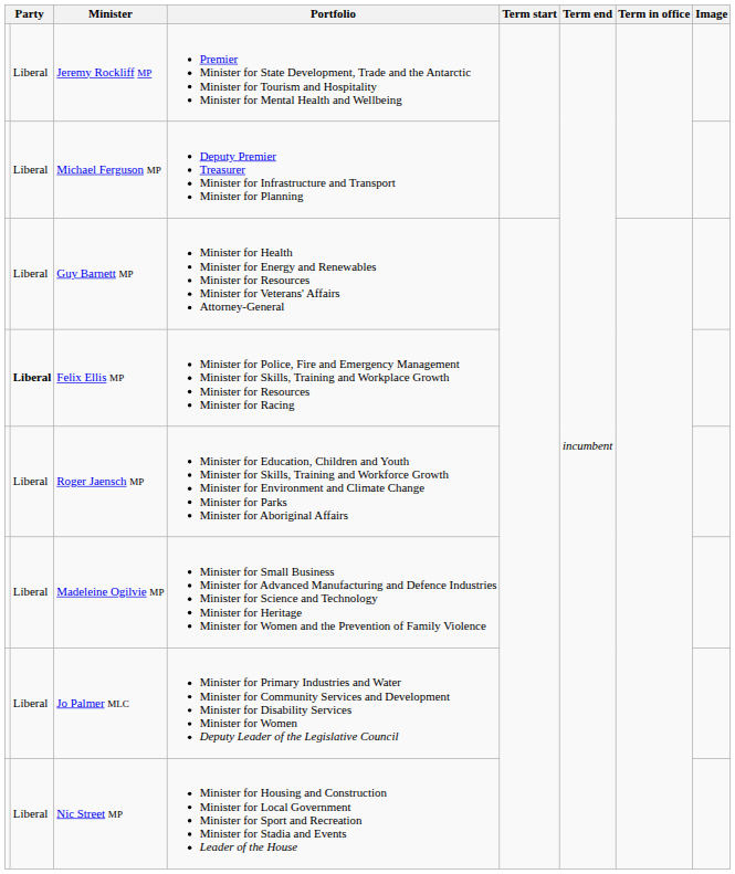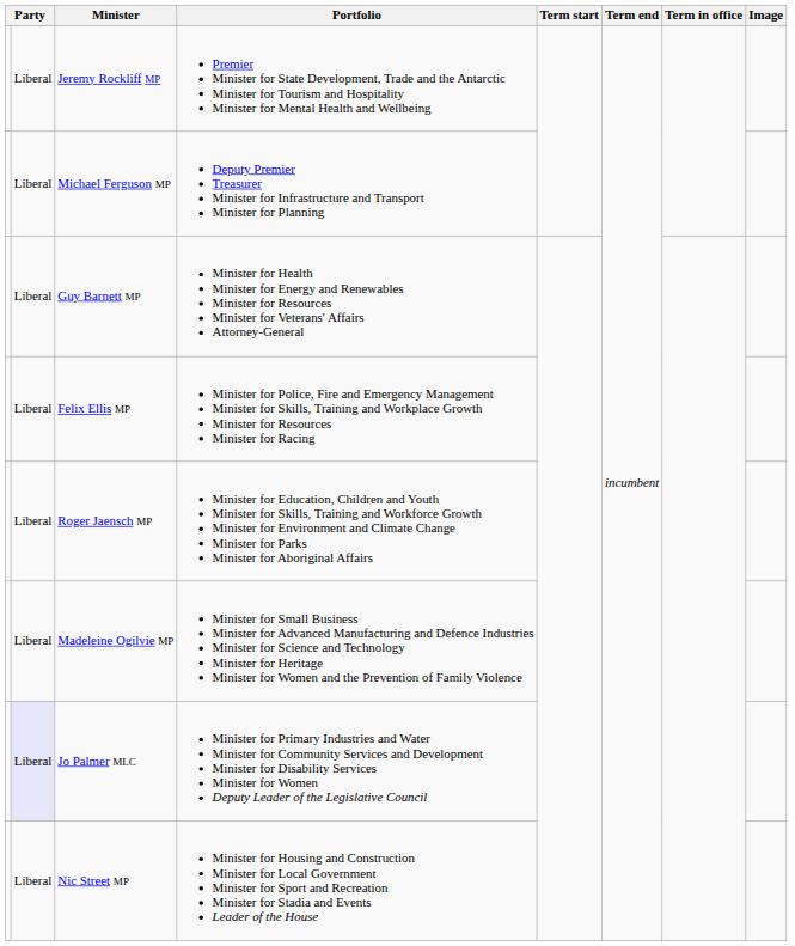Felix Ellis MP | column 2: bold -> normal
Jo Palmer MLC | column 2: no background -> lavender background
